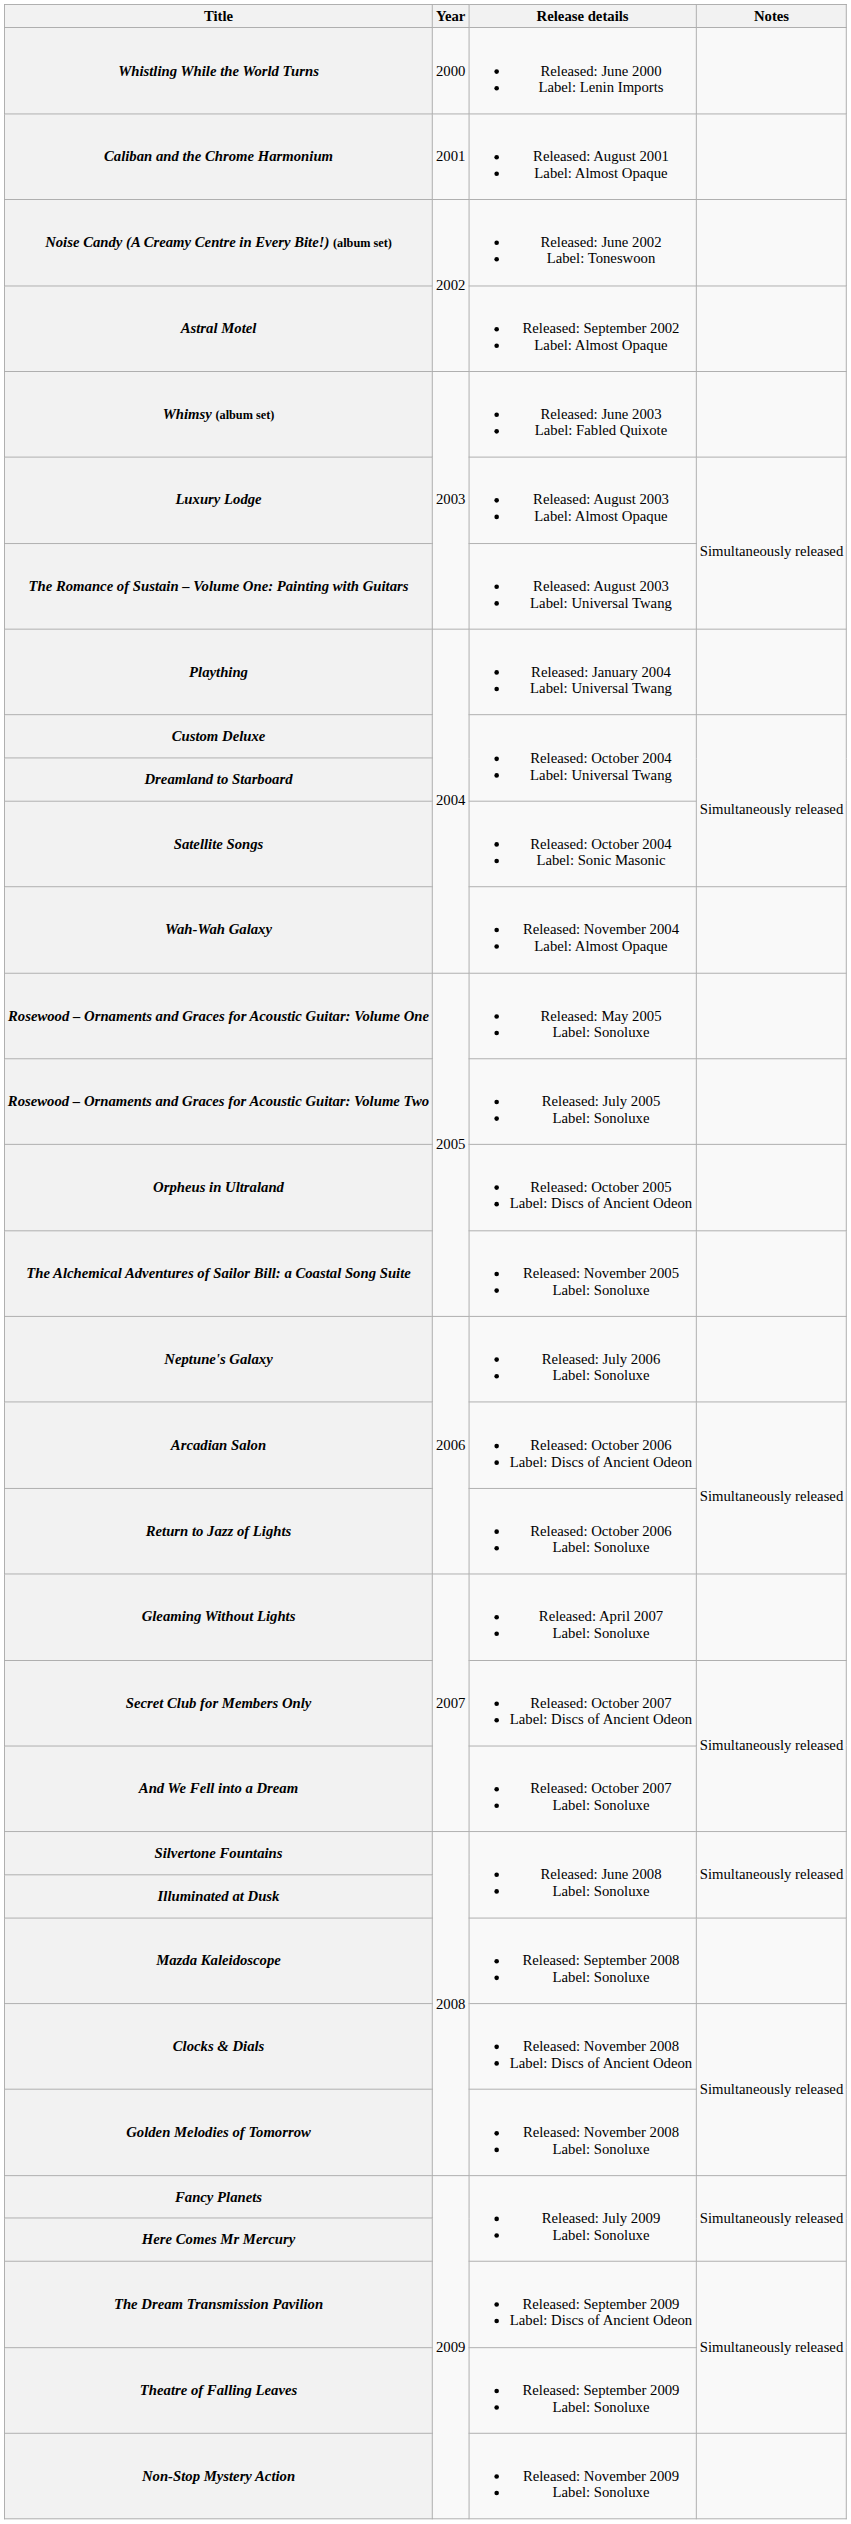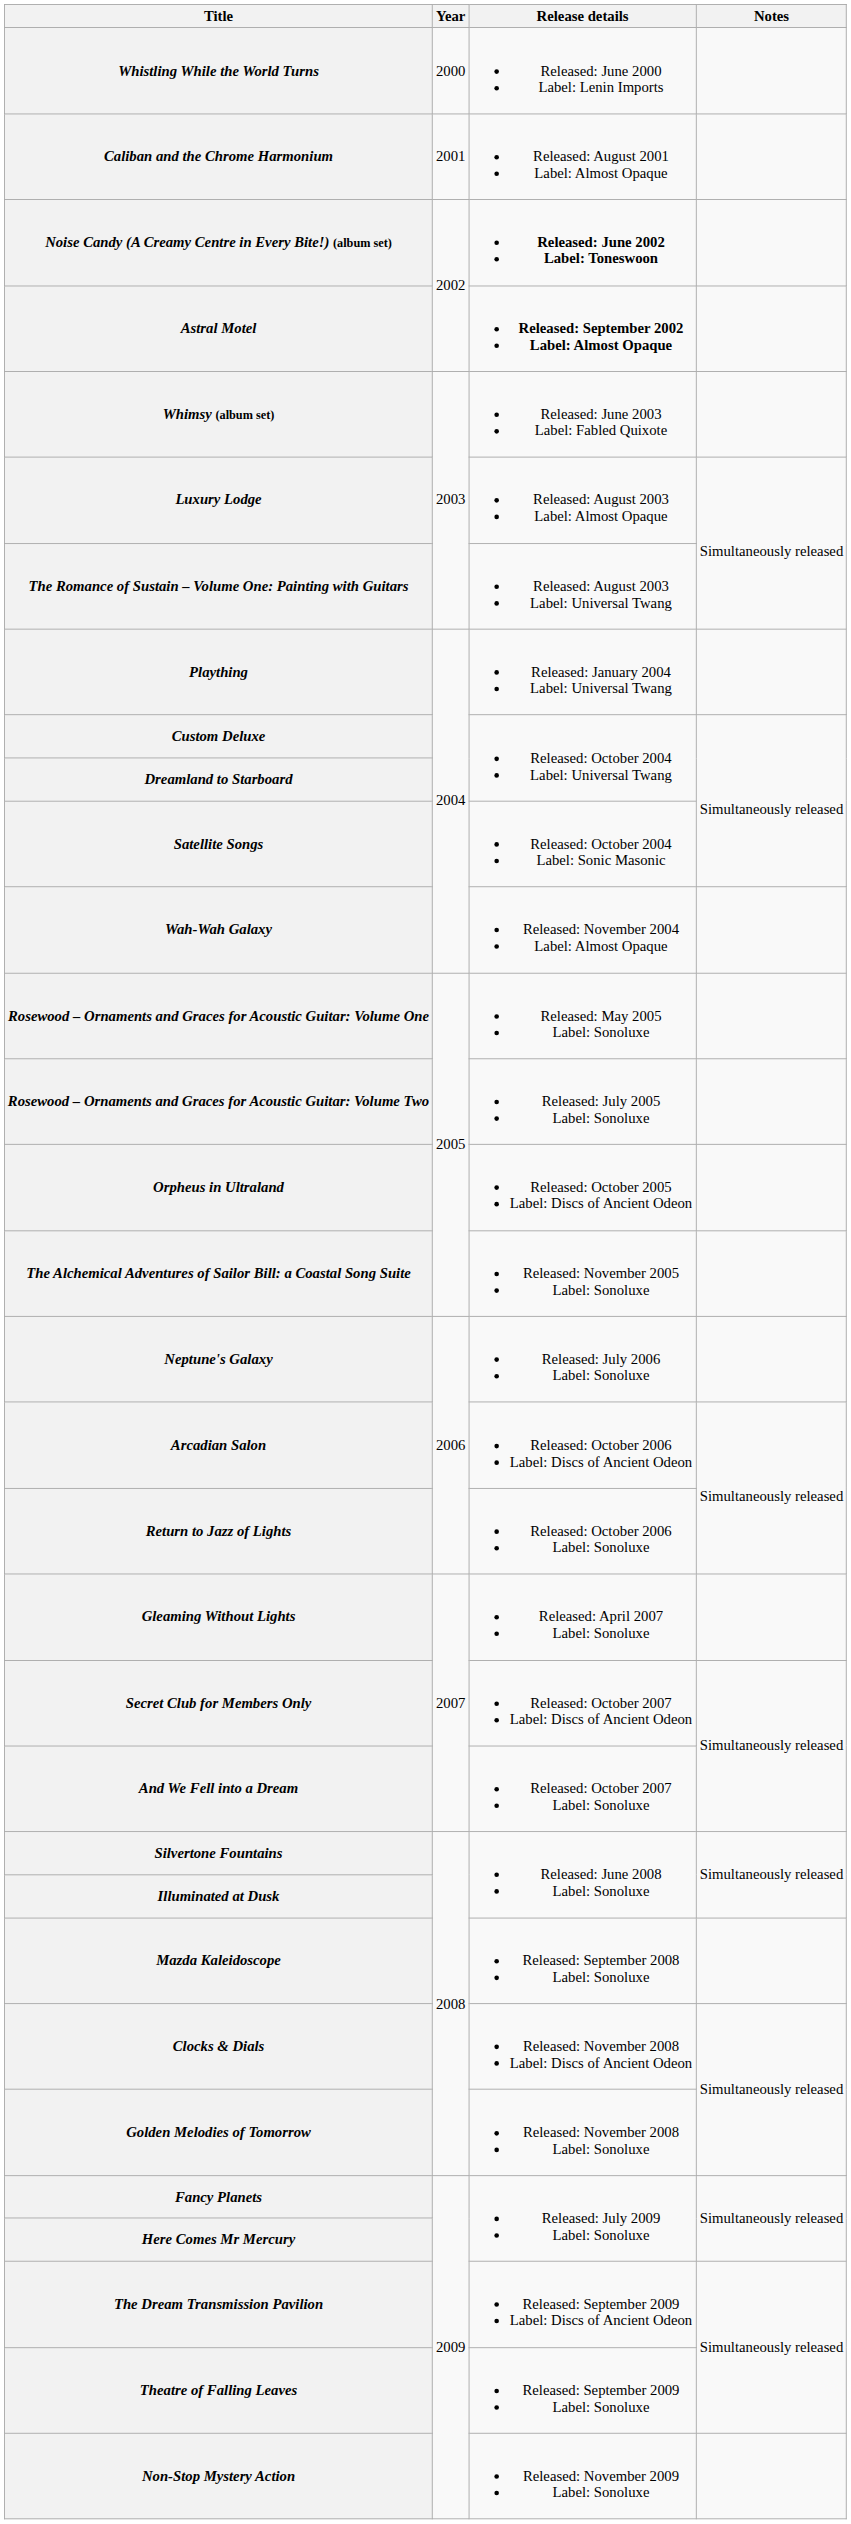Noise Candy (A Creamy Centre in Every Bite!) (album set) | Release details: normal -> bold
Astral Motel | Release details: normal -> bold
